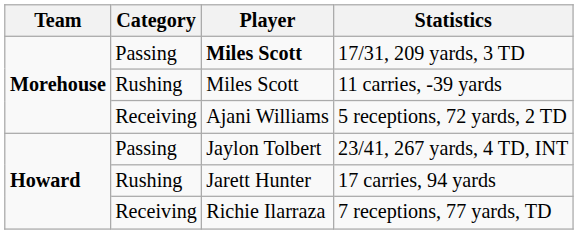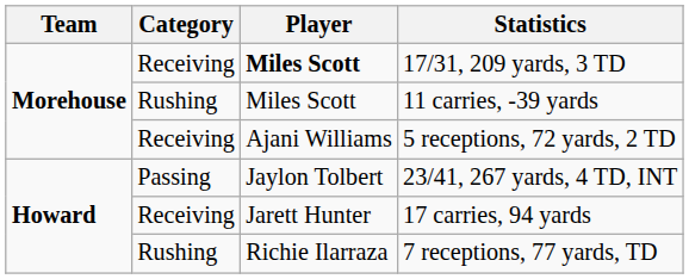17/31, 209 yards, 3 TD | Category: Passing -> Receiving
17 carries, 94 yards | Category: Rushing -> Receiving
7 receptions, 77 yards, TD | Category: Receiving -> Rushing
